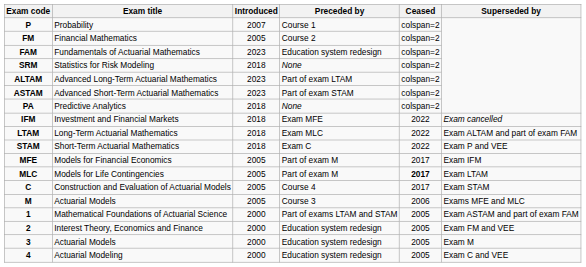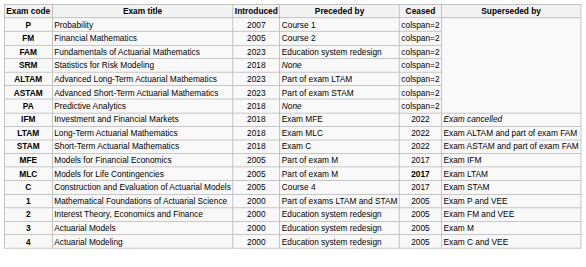STAM | Superseded by: Exam P and VEE -> Exam ASTAM and part of exam FAM
- row: M | Actuarial Models | 2005 | Course 3 | 2006 | Exams MFE and MLC
1 | Superseded by: Exam ASTAM and part of exam FAM -> Exam P and VEE
